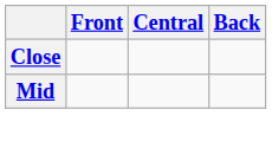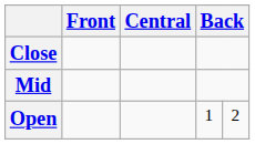+ row: Open | 1 | 2
